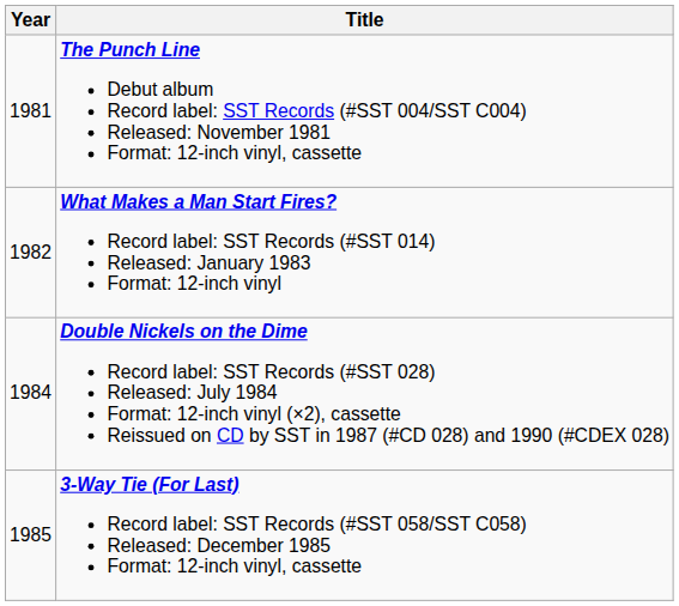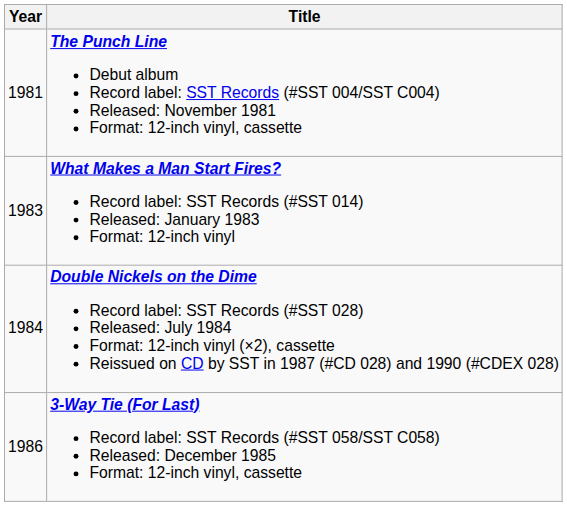row 3 | Year: 1982 -> 1983
row 5 | Year: 1985 -> 1986
